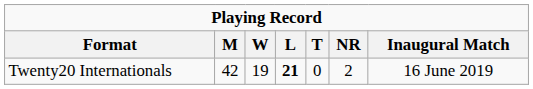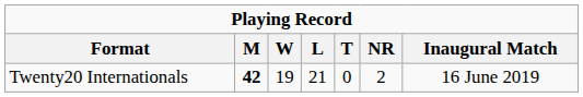Twenty20 Internationals | M: normal -> bold
Twenty20 Internationals | L: bold -> normal
